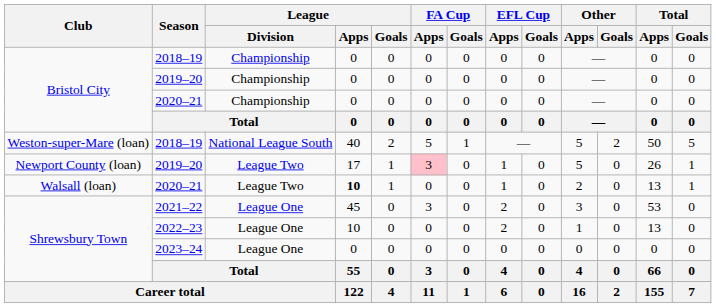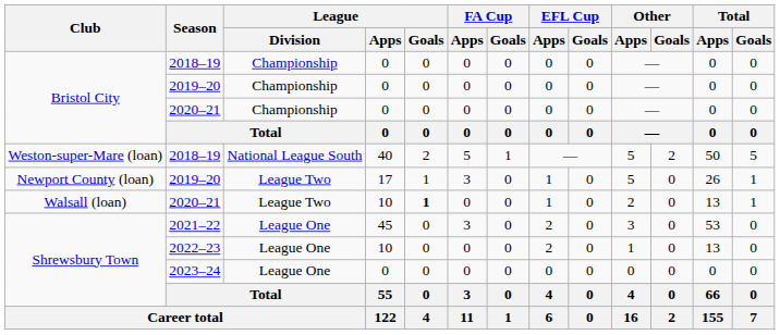Newport County (loan) / 2019–20 | FA Cup / Apps: pink background -> no background
Walsall (loan) / 2020–21 | League / Apps: bold -> normal
Walsall (loan) / 2020–21 | League / Goals: normal -> bold
